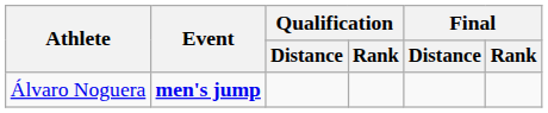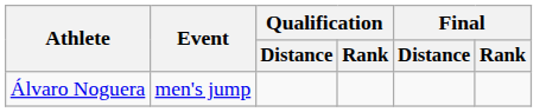Álvaro Noguera | Event: bold -> normal
